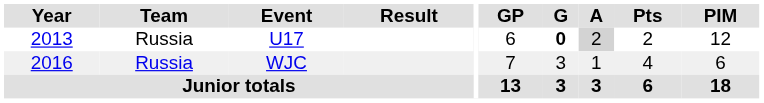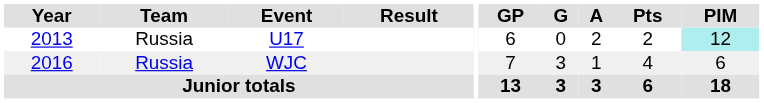U17 | G: bold -> normal
U17 | A: lightgrey background -> no background
U17 | PIM: no background -> paleturquoise background
